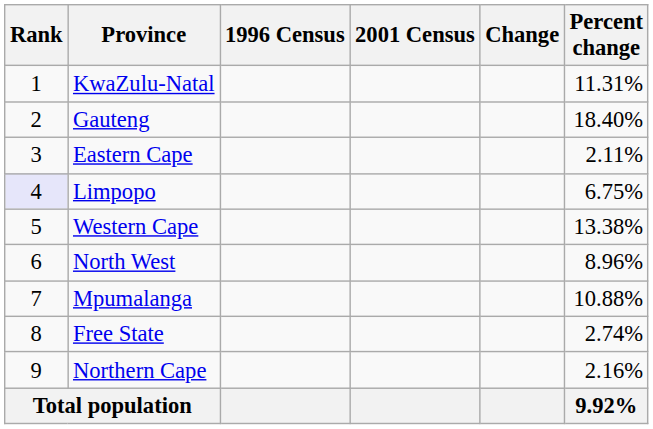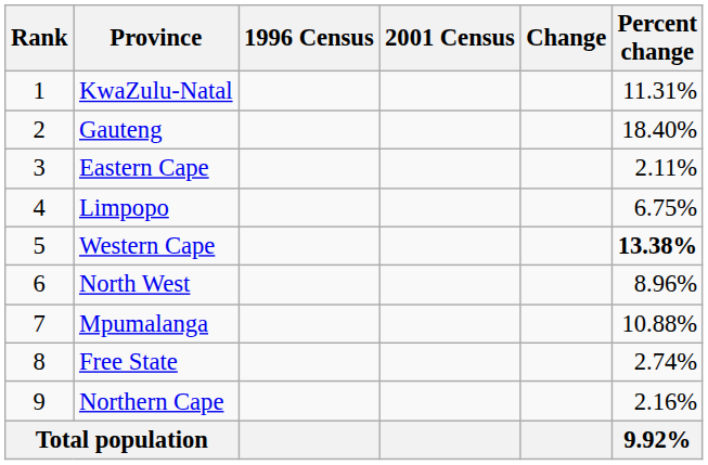Limpopo | Rank: lavender background -> no background
Western Cape | Percent change: normal -> bold
